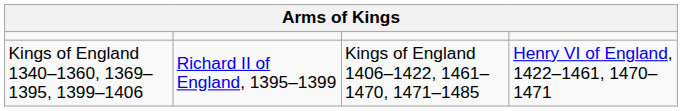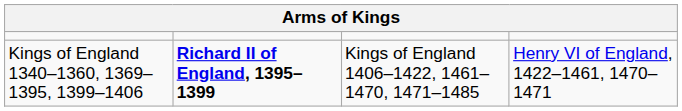Kings of England 1340–1360, 1369–1395, 1399–1406 | column 2: normal -> bold
